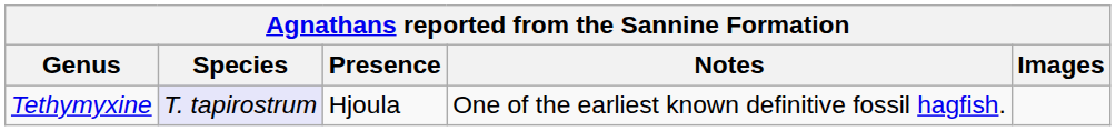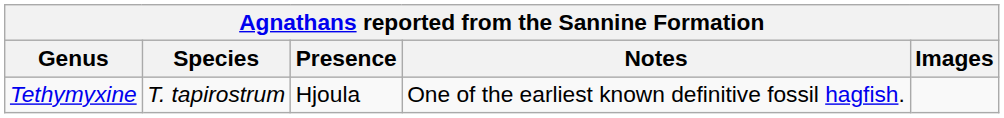Tethymyxine | Species: lavender background -> no background
